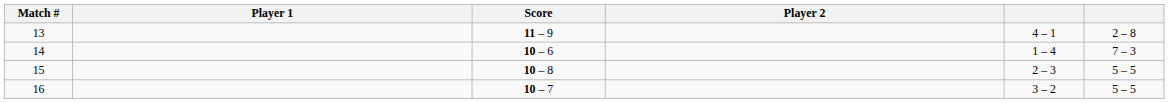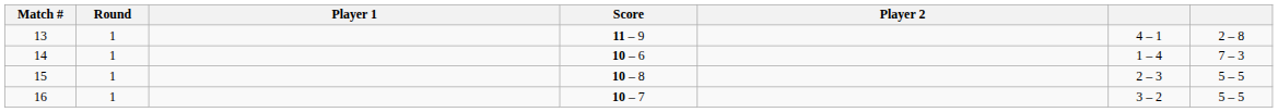+ column: Round | 1 | 1 | 1 | 1
